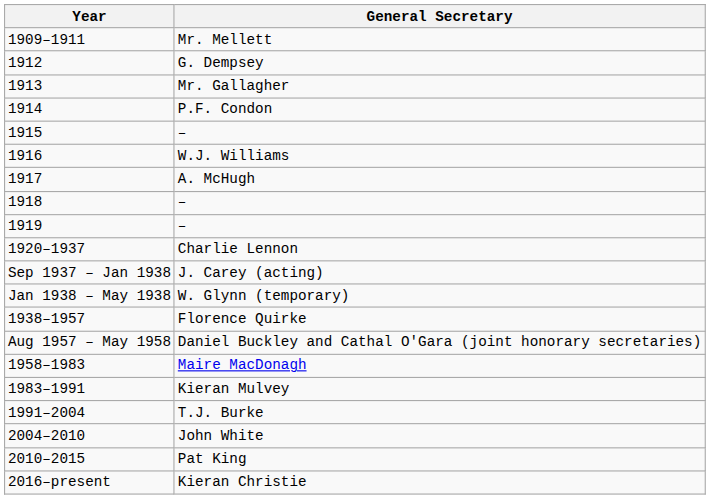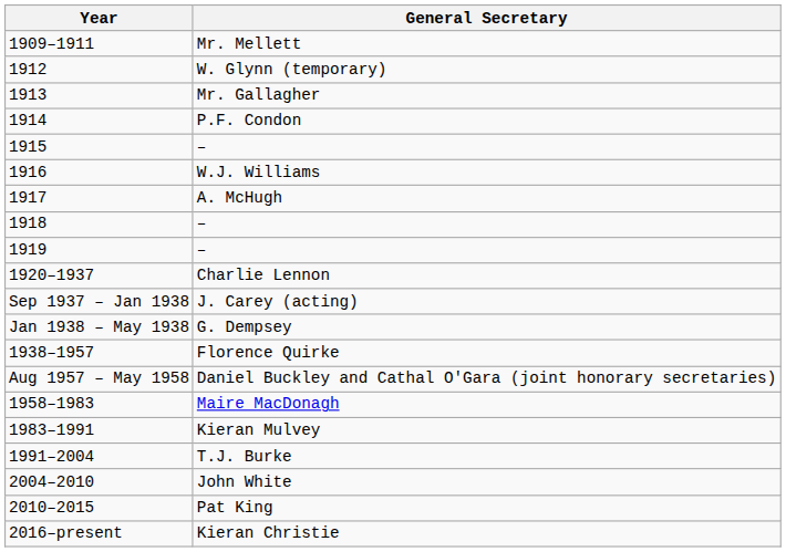row 3 | General Secretary: G. Dempsey -> W. Glynn (temporary)
row 13 | General Secretary: W. Glynn (temporary) -> G. Dempsey
